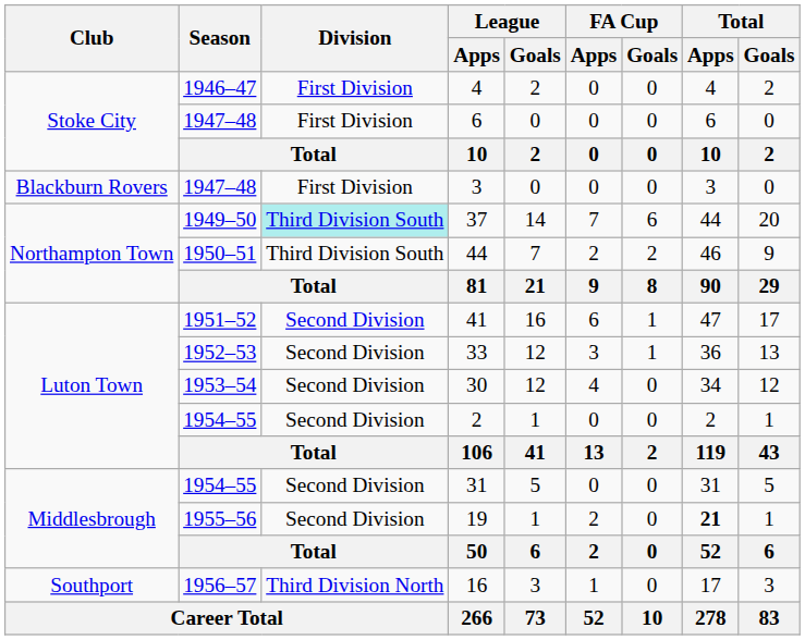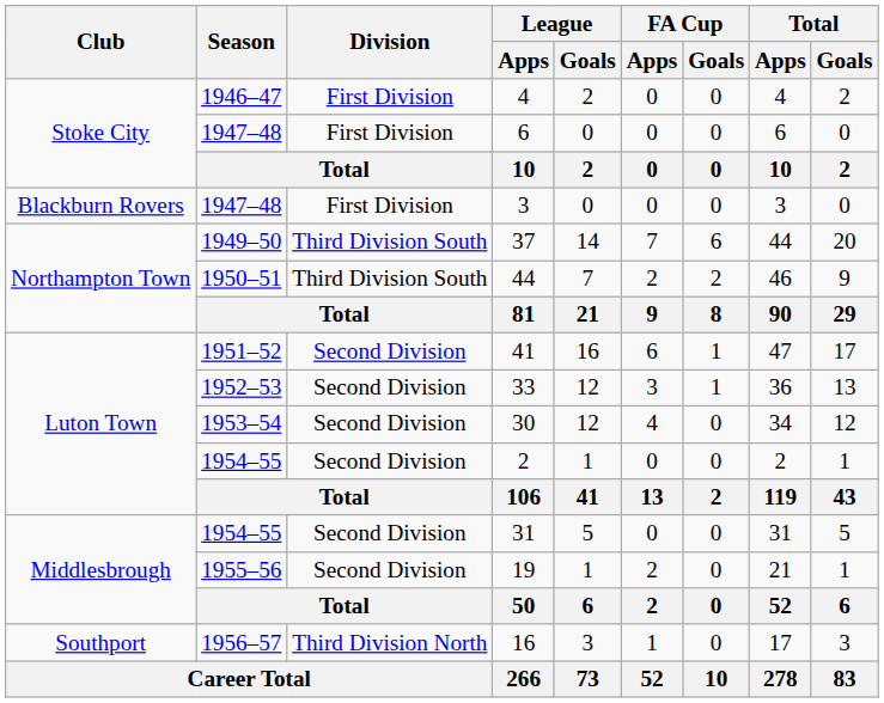37 | Division: paleturquoise background -> no background
19 | Total / Apps: bold -> normal
